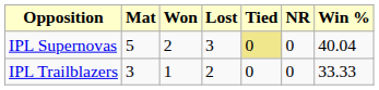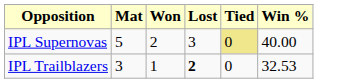- column: NR | 0 | 0
IPL Supernovas | Win %: 40.04 -> 40.00
IPL Trailblazers | Lost: normal -> bold
IPL Trailblazers | Win %: 33.33 -> 32.53
